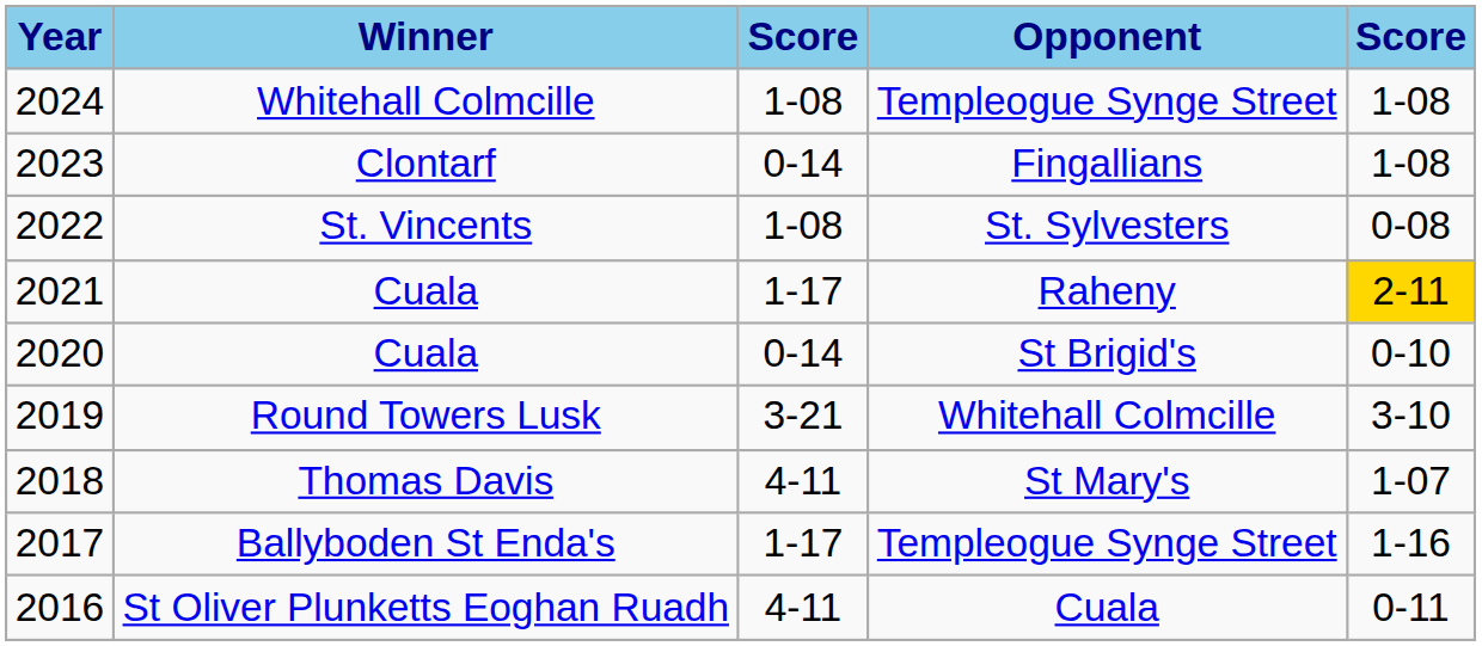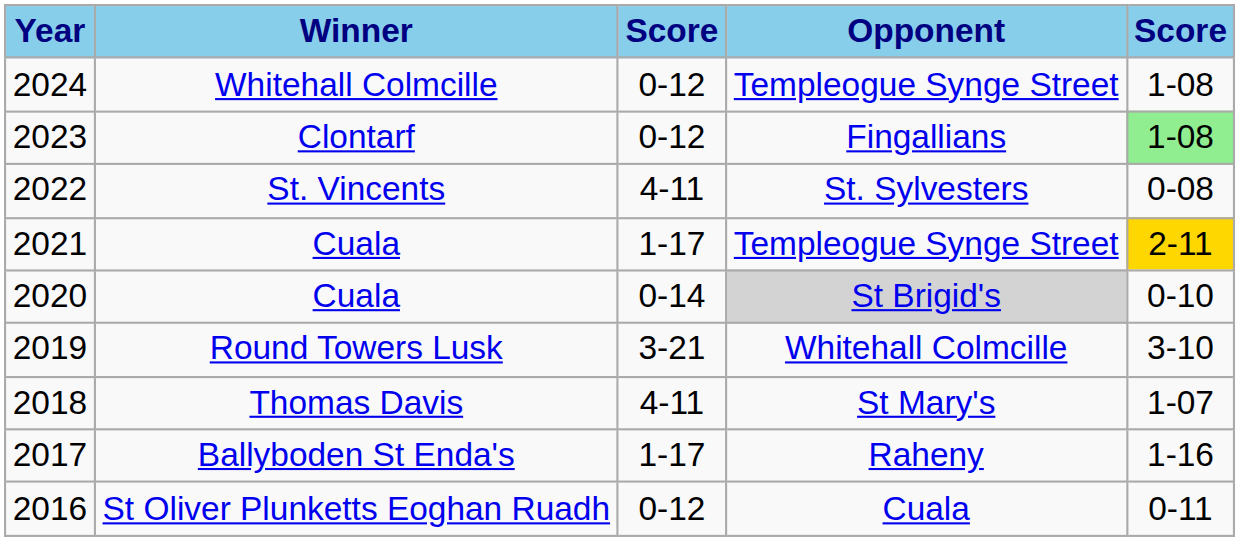2024 | column 3: 1-08 -> 0-12
2023 | column 3: 0-14 -> 0-12
2023 | column 5: no background -> lightgreen background
2022 | column 3: 1-08 -> 4-11
2021 | Opponent: Raheny -> Templeogue Synge Street
2020 | Opponent: no background -> lightgrey background
2017 | Opponent: Templeogue Synge Street -> Raheny
2016 | column 3: 4-11 -> 0-12
